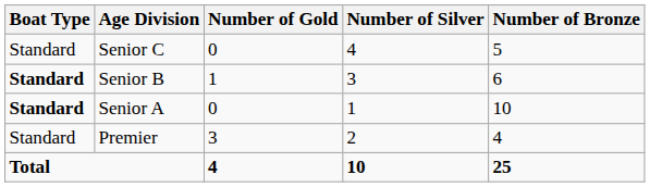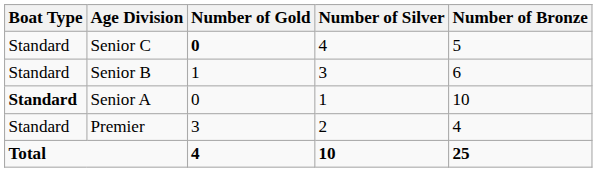Senior C | Number of Gold: normal -> bold
Senior B | Boat Type: bold -> normal
